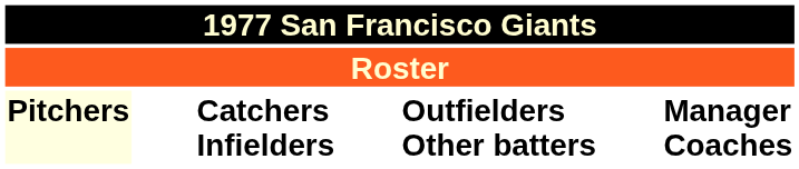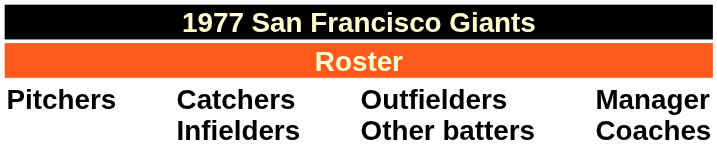Pitchers | column 1: lightyellow background -> no background
